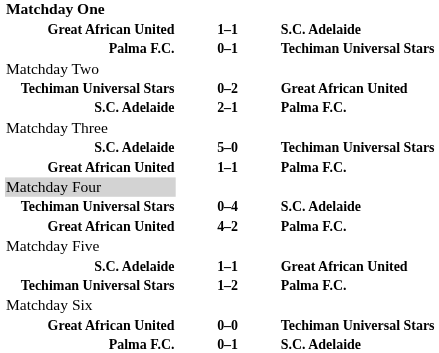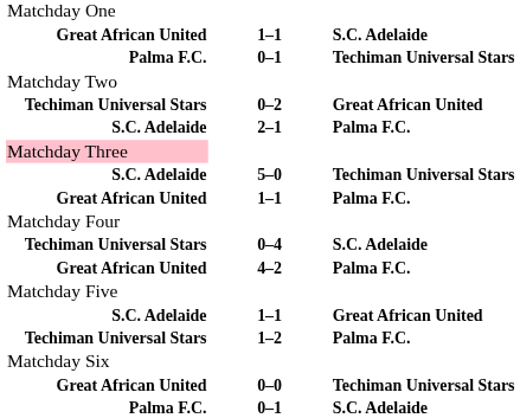Matchday One | column 1: bold -> normal
Matchday Three | column 1: no background -> pink background
Matchday Four | column 1: lightgrey background -> no background
